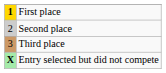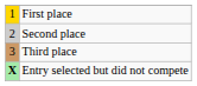First place | column 1: bold -> normal
